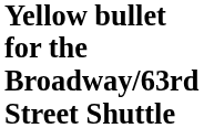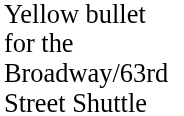row 1 | column 1: bold -> normal
